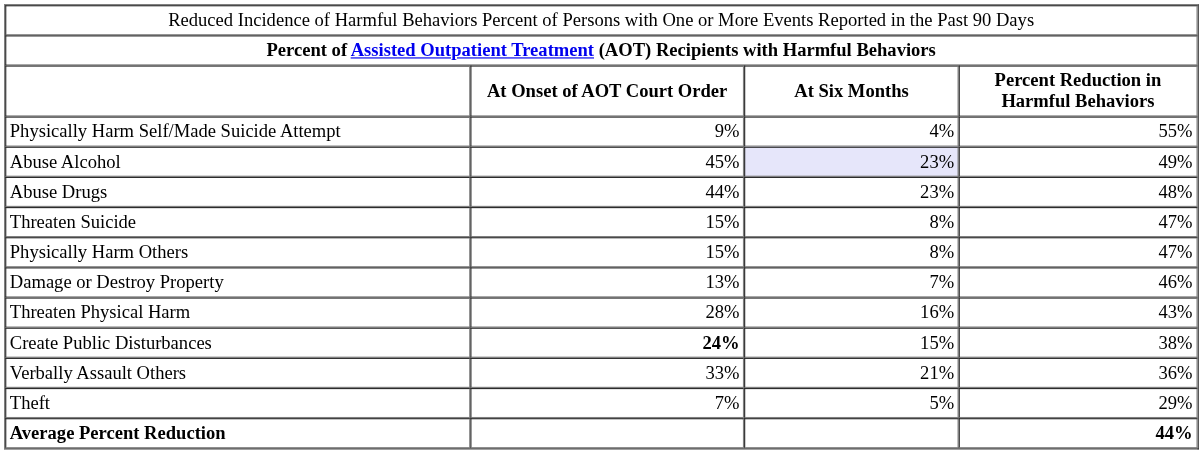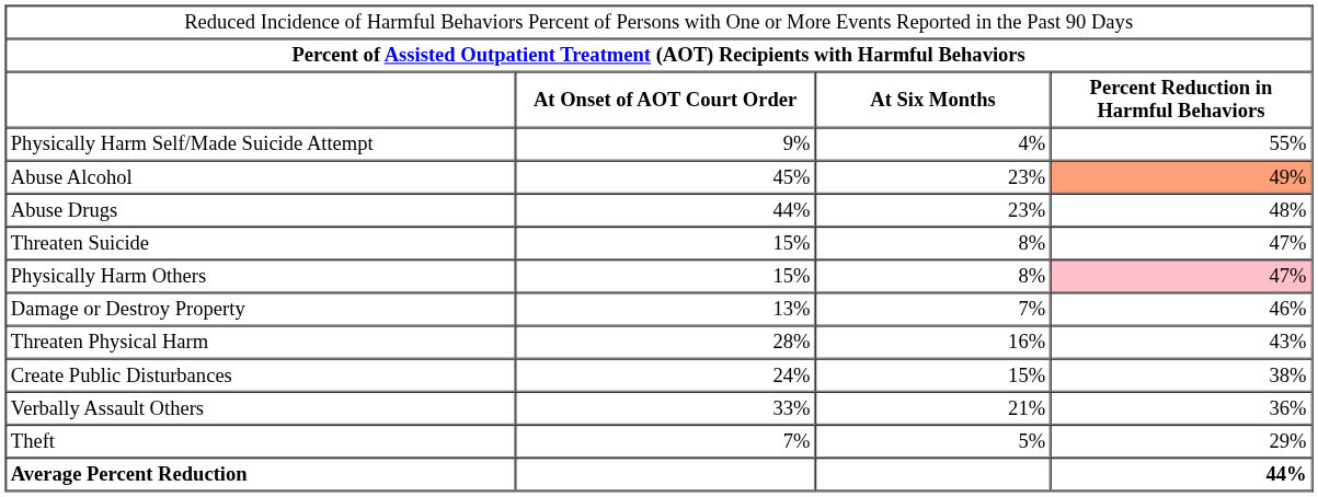Abuse Alcohol | column 3: lavender background -> no background
Abuse Alcohol | column 4: no background -> lightsalmon background
Physically Harm Others | column 4: no background -> pink background
Create Public Disturbances | column 2: bold -> normal
